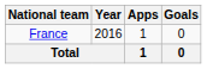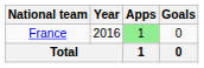France | Apps: no background -> lightgreen background
